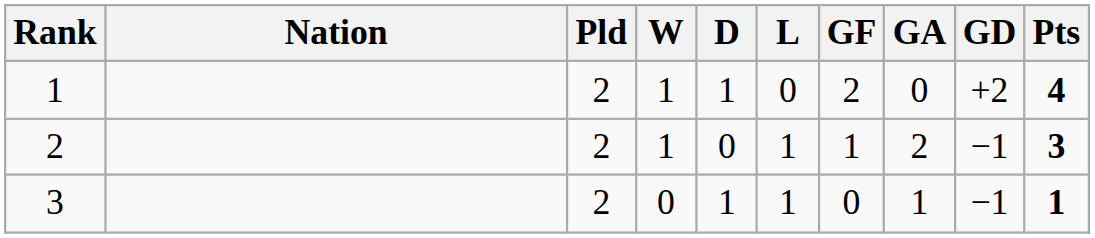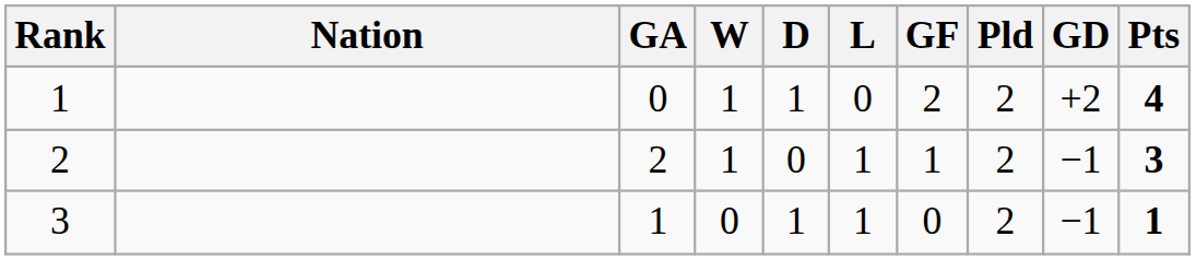columns swapped: Pld <-> GA
